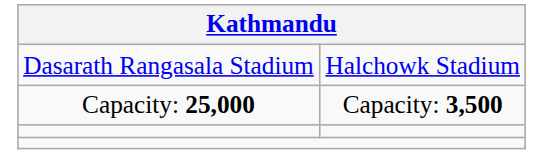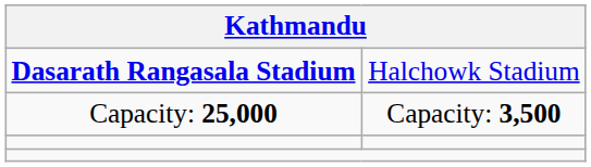row 2 | column 1: normal -> bold
